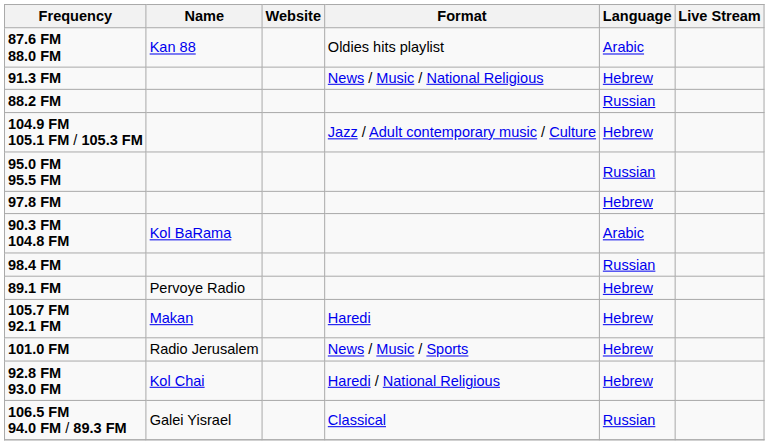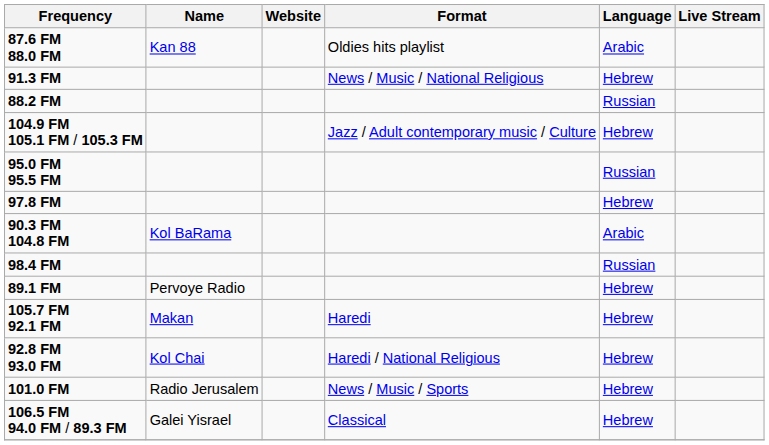rows swapped: 92.8 FM 93.0 FM <-> 101.0 FM
106.5 FM 94.0 FM / 89.3 FM | Language: Russian -> Hebrew
